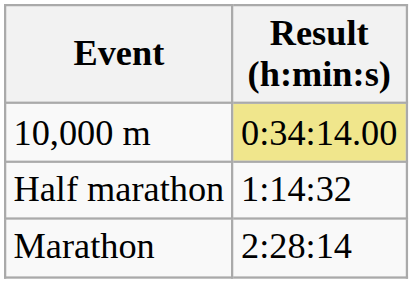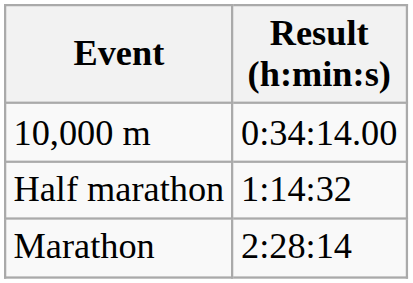10,000 m | Result (h:min:s): khaki background -> no background
